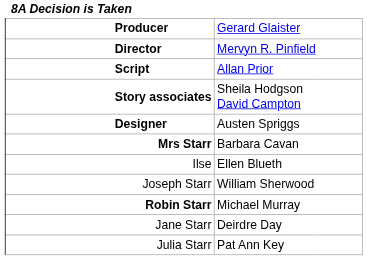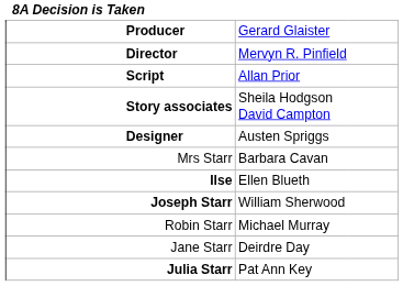Mrs Starr | column 2: bold -> normal
Ilse | column 2: normal -> bold
Joseph Starr | column 2: normal -> bold
Robin Starr | column 2: bold -> normal
Julia Starr | column 2: normal -> bold
